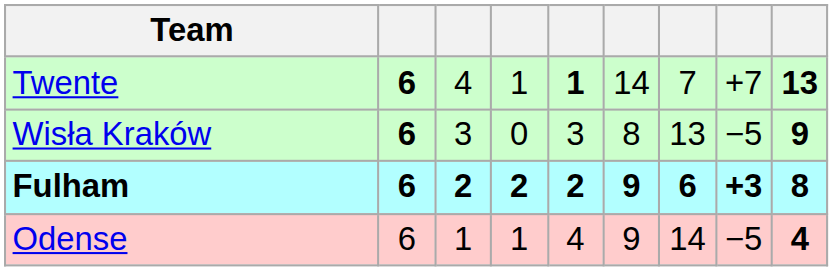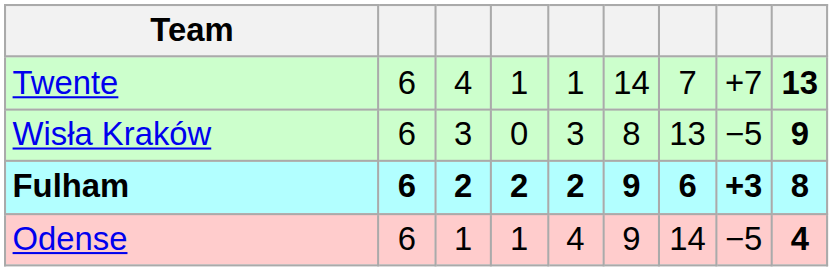Twente | column 2: bold -> normal
Twente | column 5: bold -> normal
Wisła Kraków | column 2: bold -> normal
